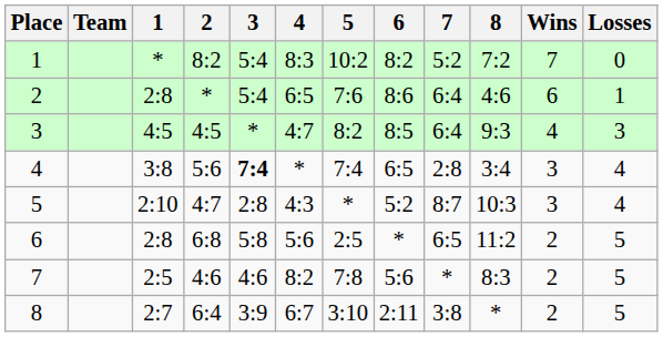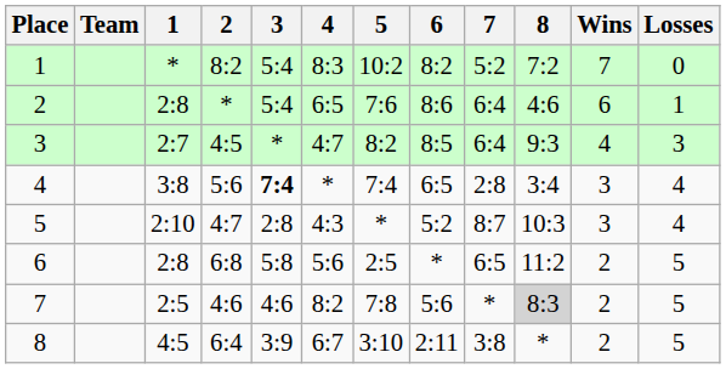row 4 | 1: 4:5 -> 2:7
row 8 | 8: no background -> lightgrey background
row 9 | 1: 2:7 -> 4:5
